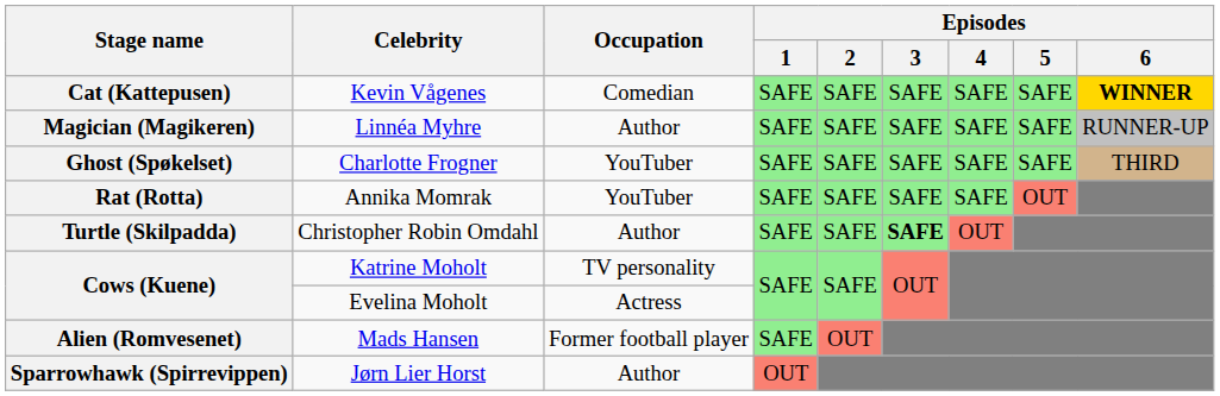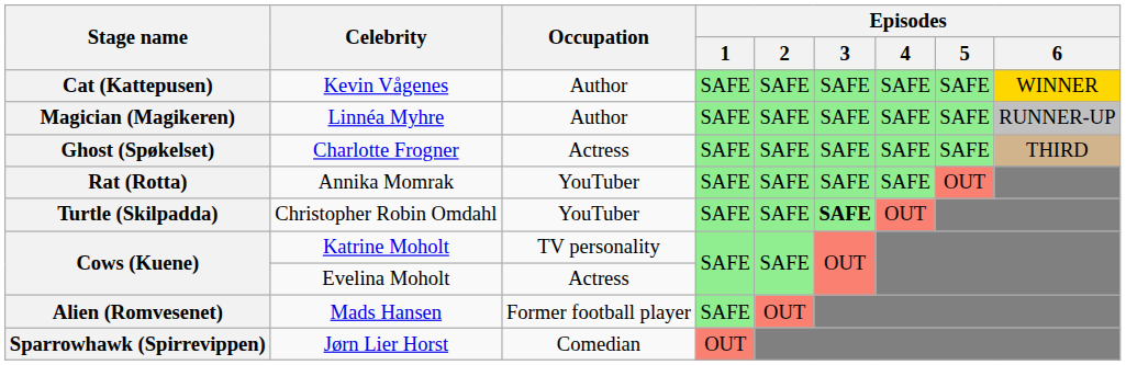Kevin Vågenes | Occupation: Comedian -> Author
Kevin Vågenes | Episodes / 6: bold -> normal
Charlotte Frogner | Occupation: YouTuber -> Actress
Christopher Robin Omdahl | Occupation: Author -> YouTuber
Jørn Lier Horst | Occupation: Author -> Comedian
